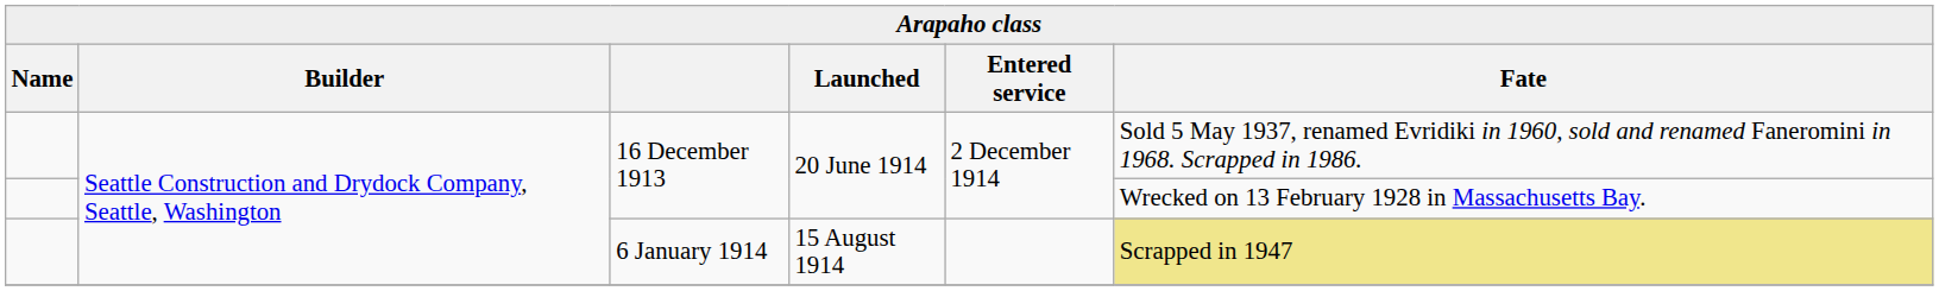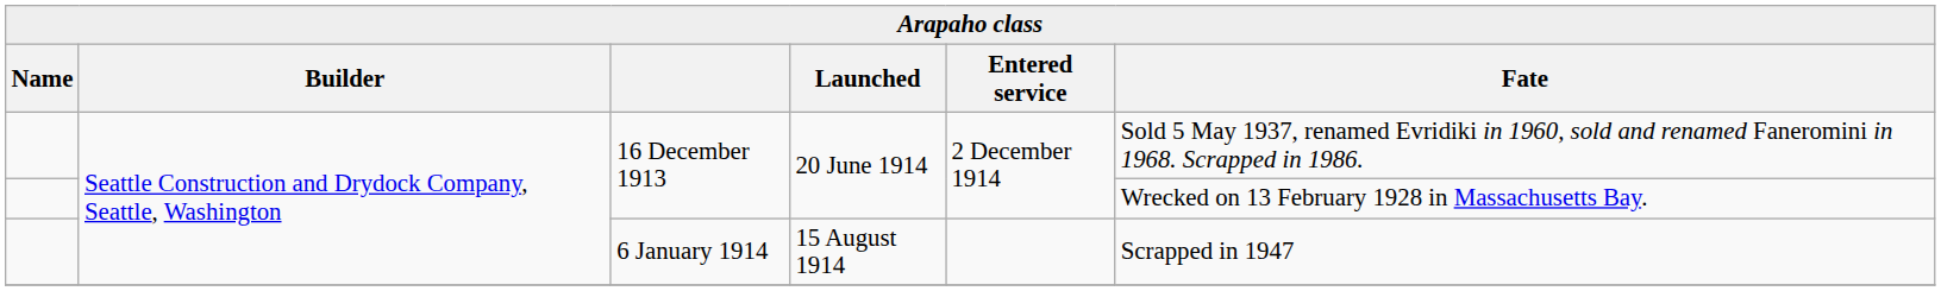6 January 1914 | column 6: khaki background -> no background
